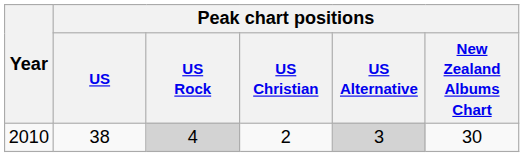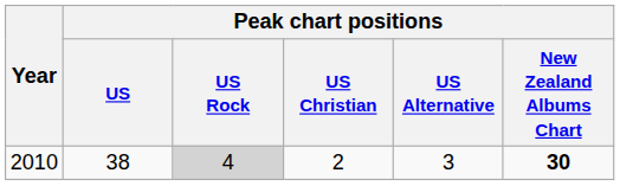2010 | Peak chart positions / US Alternative: lightgrey background -> no background
2010 | Peak chart positions / New Zealand Albums Chart: normal -> bold
